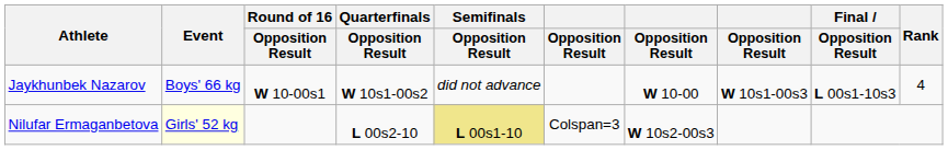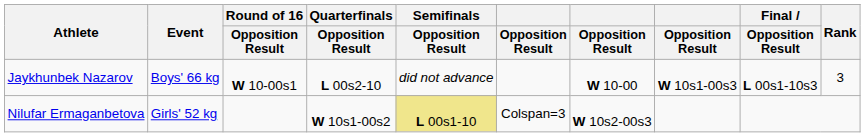Jaykhunbek Nazarov | Quarterfinals / Opposition Result: W 10s1-00s2 -> L 00s2-10
Jaykhunbek Nazarov | Rank: 4 -> 3
Nilufar Ermaganbetova | Event: lightyellow background -> no background
Nilufar Ermaganbetova | Quarterfinals / Opposition Result: L 00s2-10 -> W 10s1-00s2
